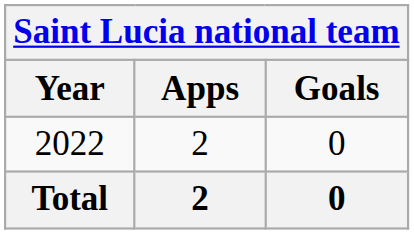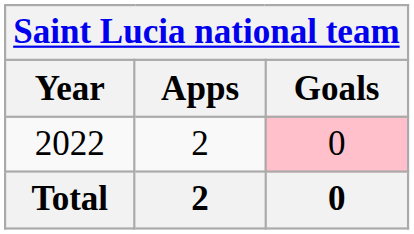2022 | Goals: no background -> pink background
